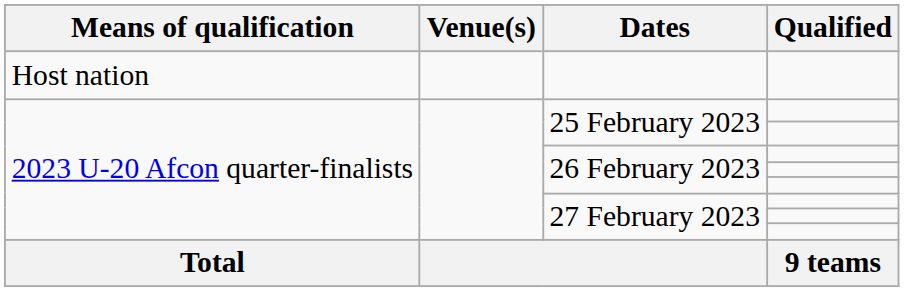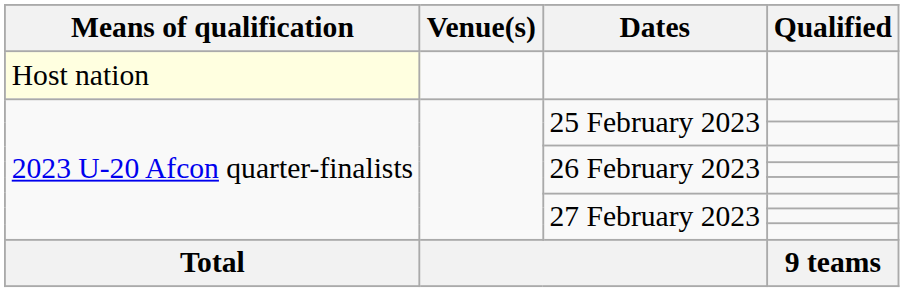row 2 | Means of qualification: no background -> lightyellow background
